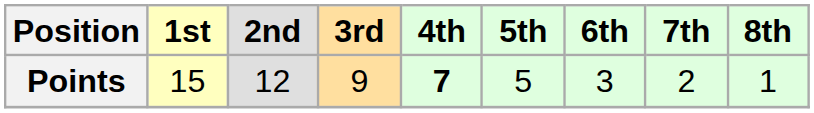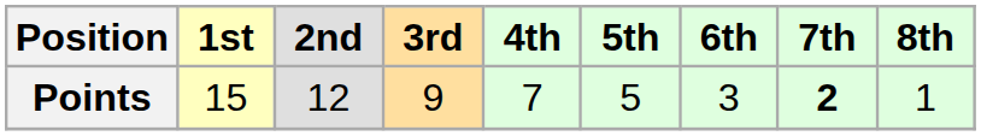Points | 4th: bold -> normal
Points | 7th: normal -> bold
